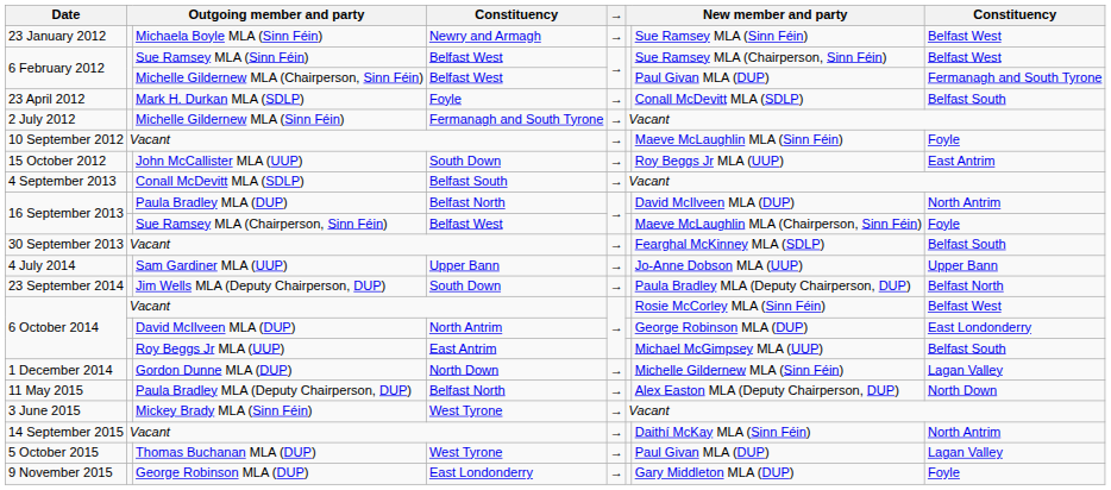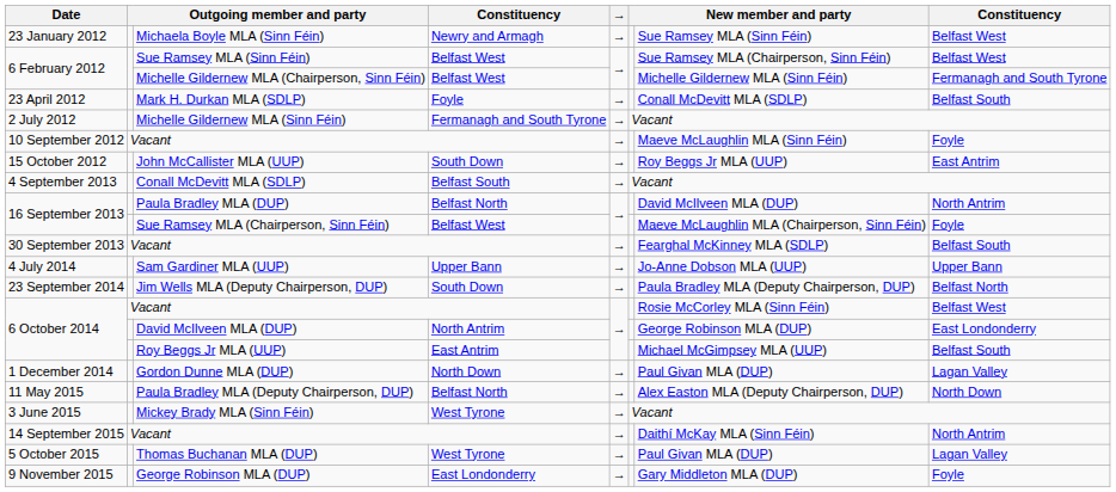Michelle Gildernew MLA (Chairperson, Sinn Féin) | column 7: Paul Givan MLA (DUP) -> Michelle Gildernew MLA (Sinn Féin)
Gordon Dunne MLA (DUP) | column 7: Michelle Gildernew MLA (Sinn Féin) -> Paul Givan MLA (DUP)
